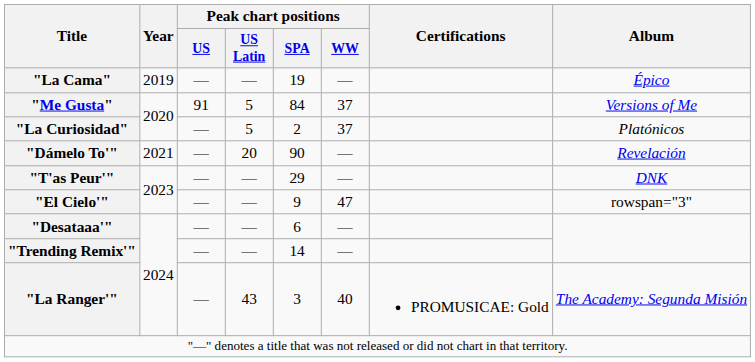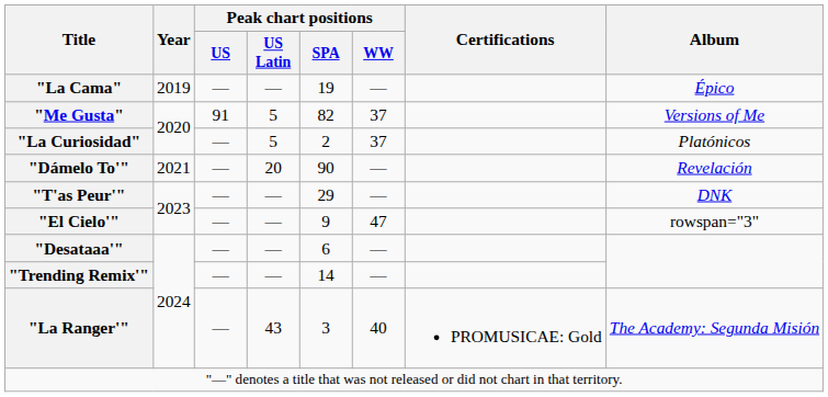"Me Gusta" | Peak chart positions / SPA: 84 -> 82
